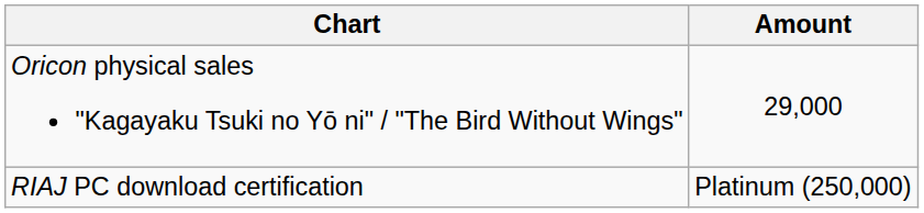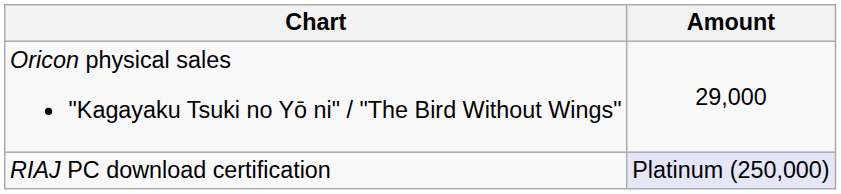RIAJ PC download certification | Amount: no background -> lavender background
